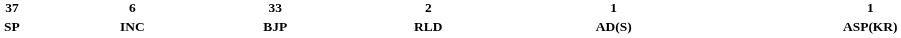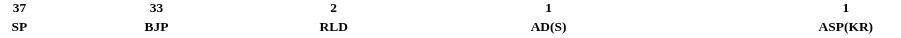- column: 6 | INC
